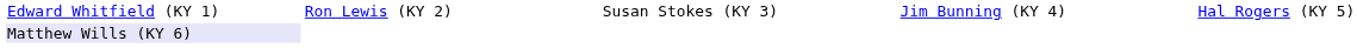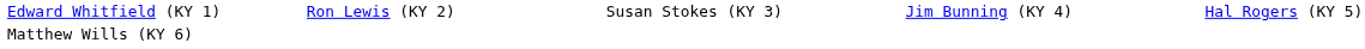Matthew Wills (KY 6) | column 1: lavender background -> no background
